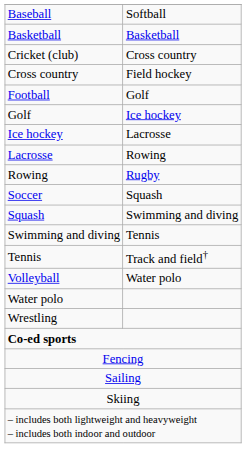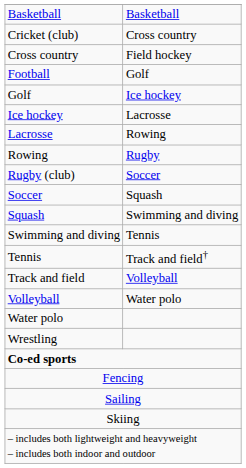- row: Baseball | Softball
+ row: Rugby (club) | Soccer
+ row: Track and field | Volleyball
